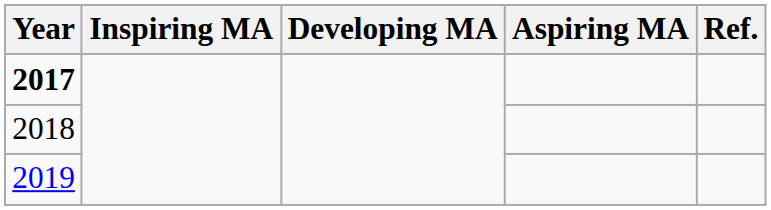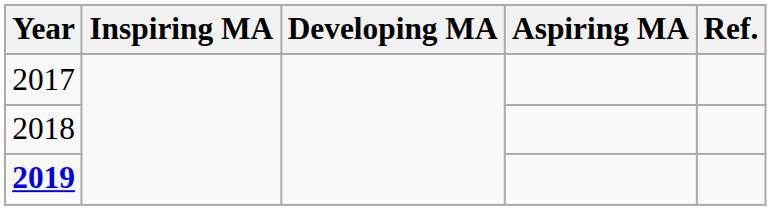2017 | Year: bold -> normal
2019 | Year: normal -> bold
